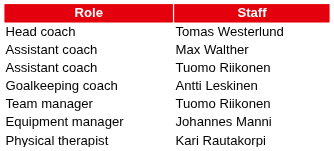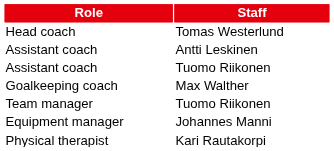row 3 | Staff: Max Walther -> Antti Leskinen
row 5 | Staff: Antti Leskinen -> Max Walther
